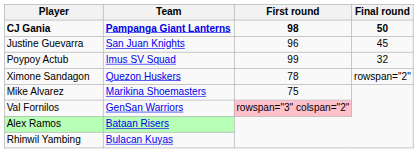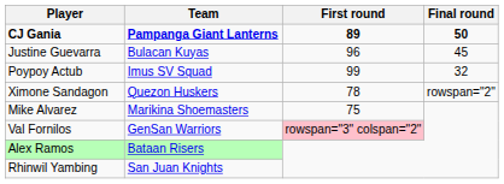CJ Gania | First round: 98 -> 89
Justine Guevarra | Team: San Juan Knights -> Bulacan Kuyas
Rhinwil Yambing | Team: Bulacan Kuyas -> San Juan Knights
